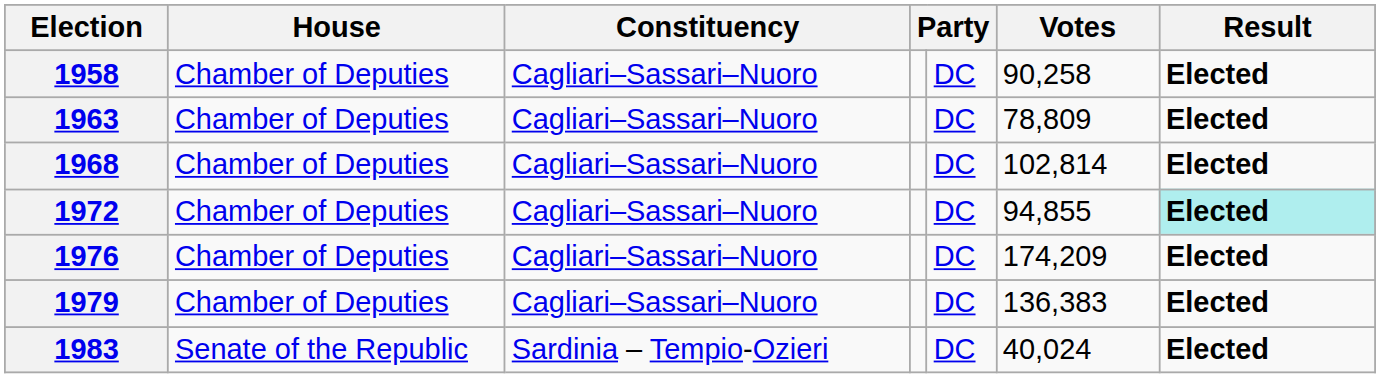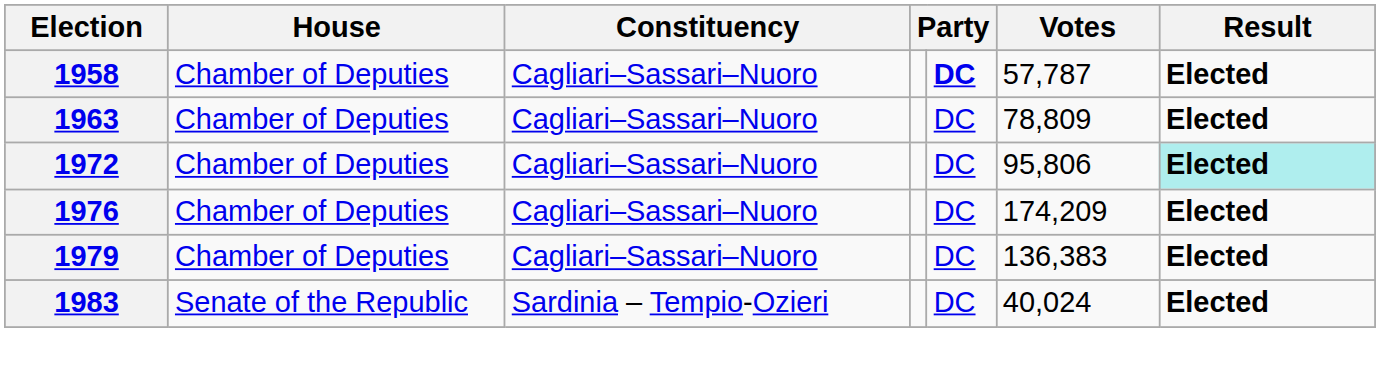1958 | column 5: normal -> bold
1958 | Votes: 90,258 -> 57,787
- row: 1968 | Chamber of Deputies | Cagliari–Sassari–Nuoro | DC | 102,814 | Elected
1972 | Votes: 94,855 -> 95,806
